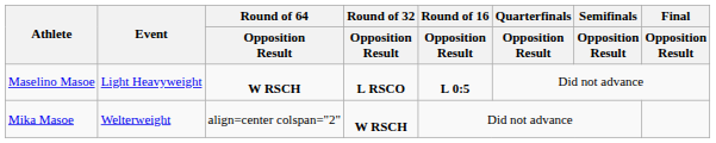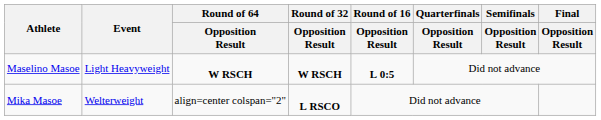Maselino Masoe | Round of 32 / Opposition Result: L RSCO -> W RSCH
Mika Masoe | Round of 32 / Opposition Result: W RSCH -> L RSCO
